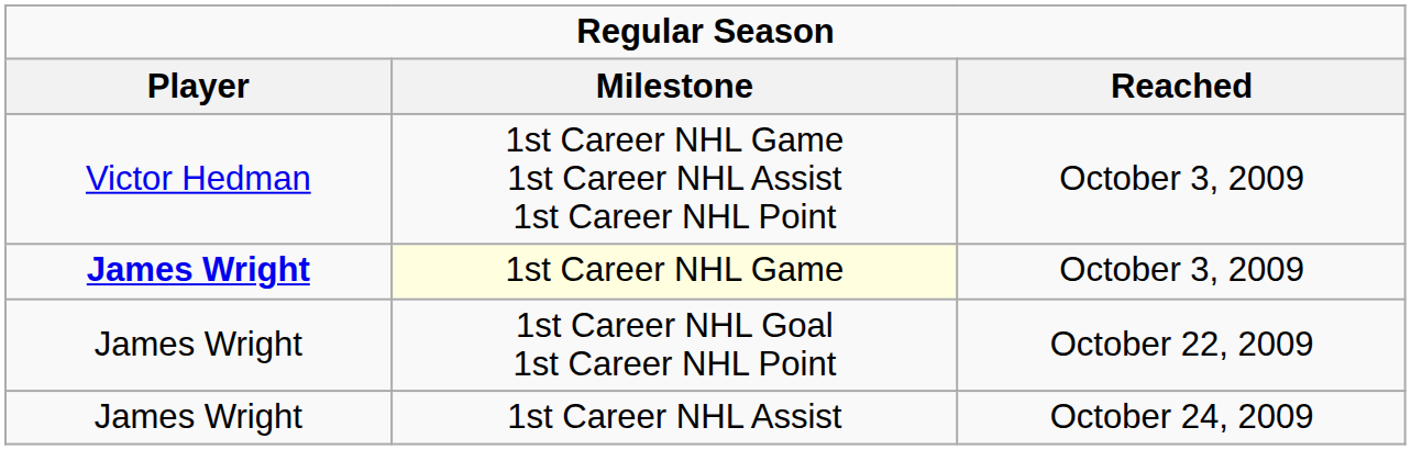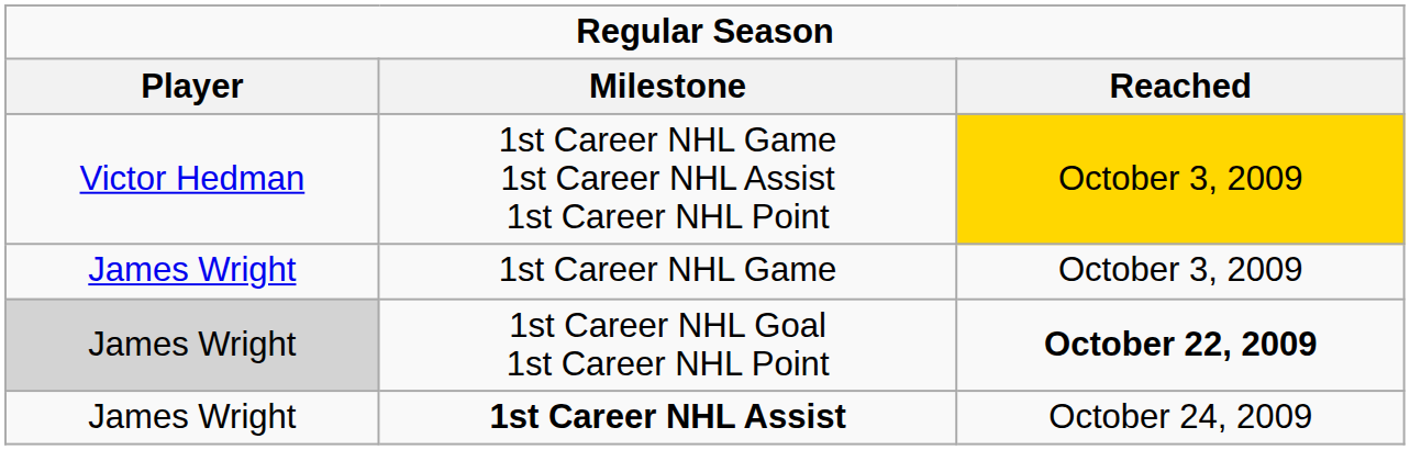row 3 | Reached: no background -> gold background
row 4 | Player: bold -> normal
row 4 | Milestone: lightyellow background -> no background
row 5 | Player: no background -> lightgrey background
row 5 | Reached: normal -> bold
row 6 | Milestone: normal -> bold
